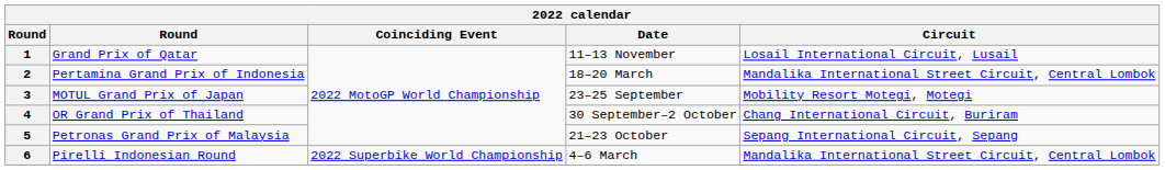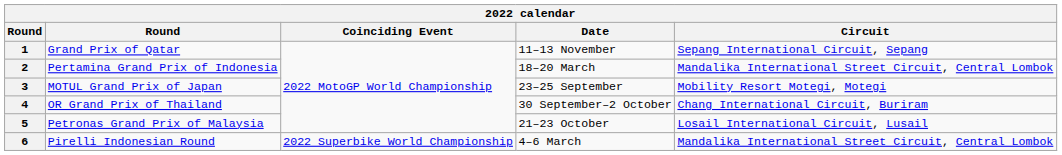1 | Circuit: Losail International Circuit, Lusail -> Sepang International Circuit, Sepang
5 | Circuit: Sepang International Circuit, Sepang -> Losail International Circuit, Lusail
